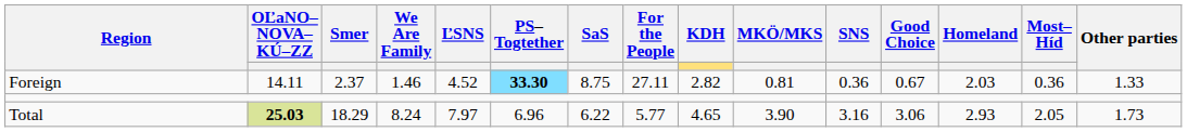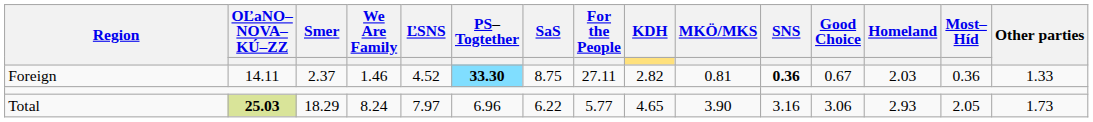Foreign | SNS: normal -> bold
